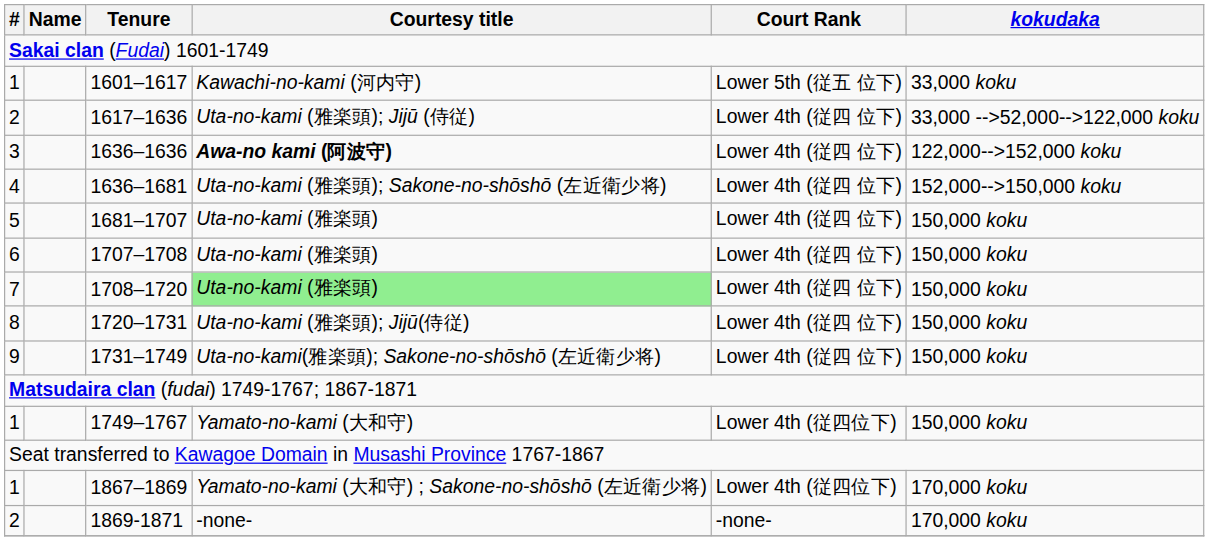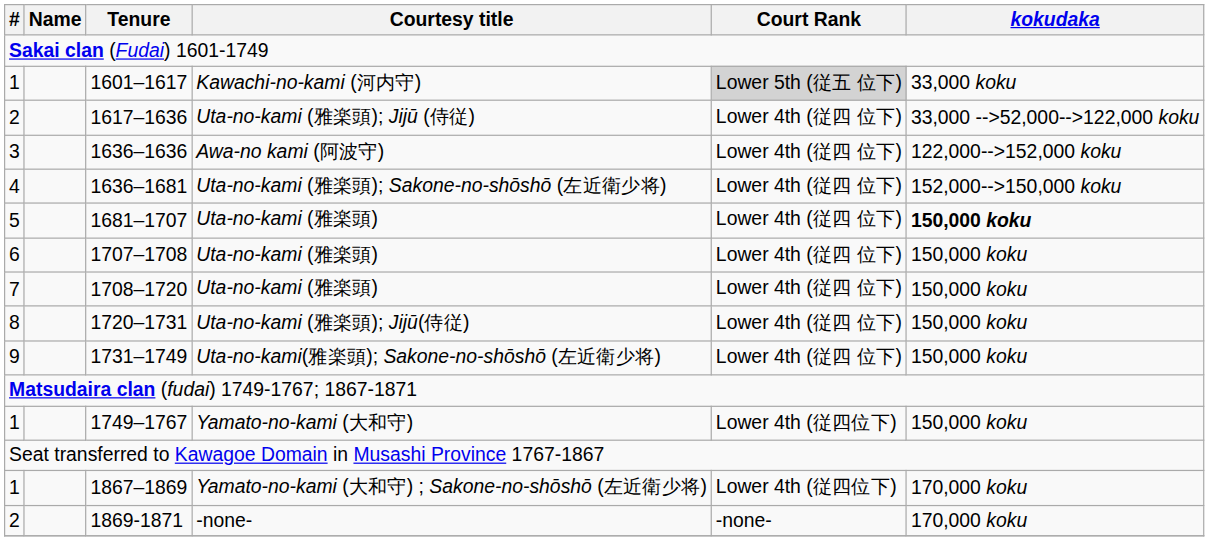1601–1617 | Court Rank: no background -> lightgrey background
1636–1636 | Courtesy title: bold -> normal
1681–1707 | kokudaka: normal -> bold
1708–1720 | Courtesy title: lightgreen background -> no background
